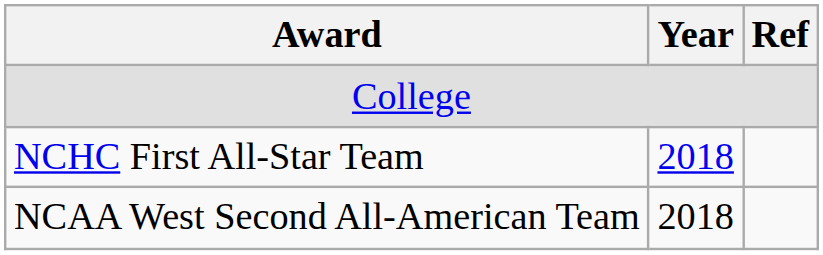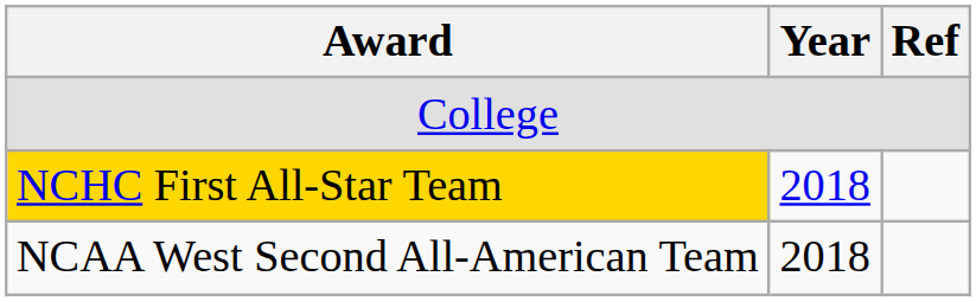NCHC First All-Star Team | Award: no background -> gold background
